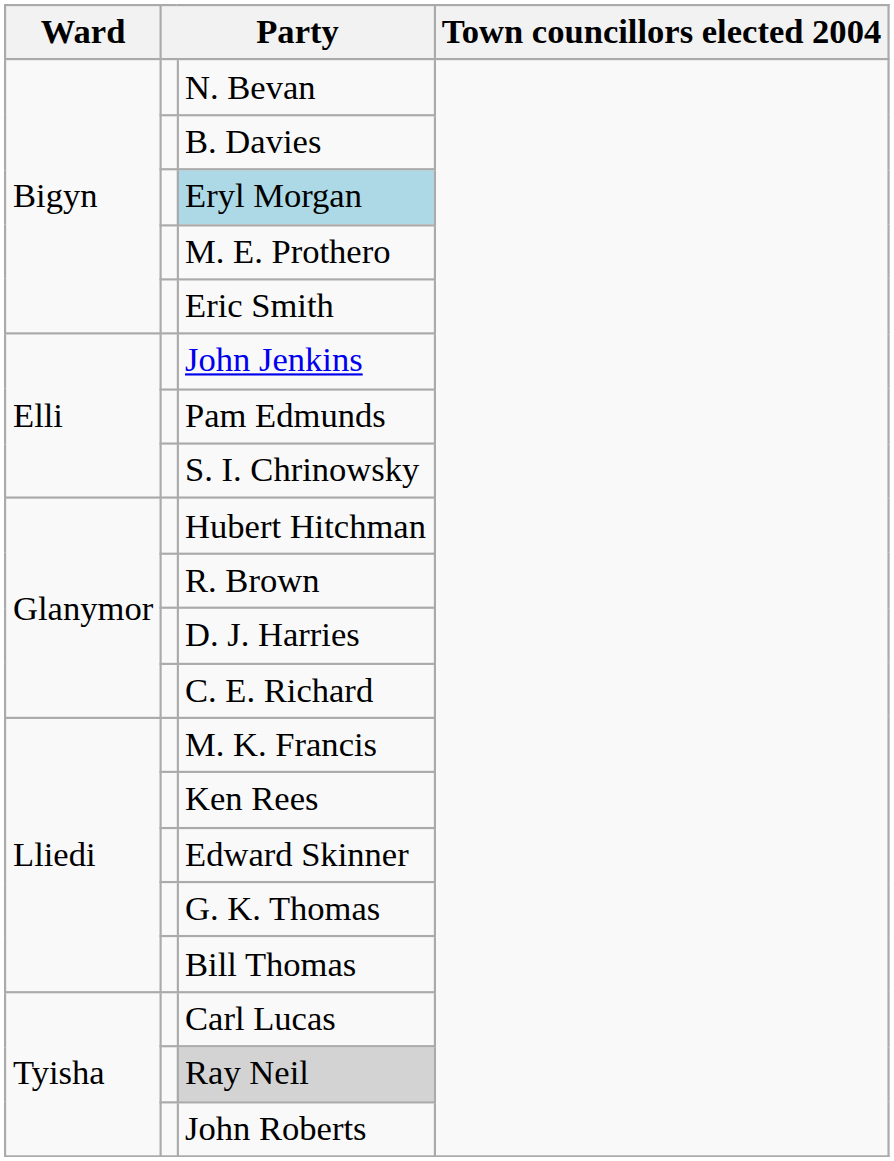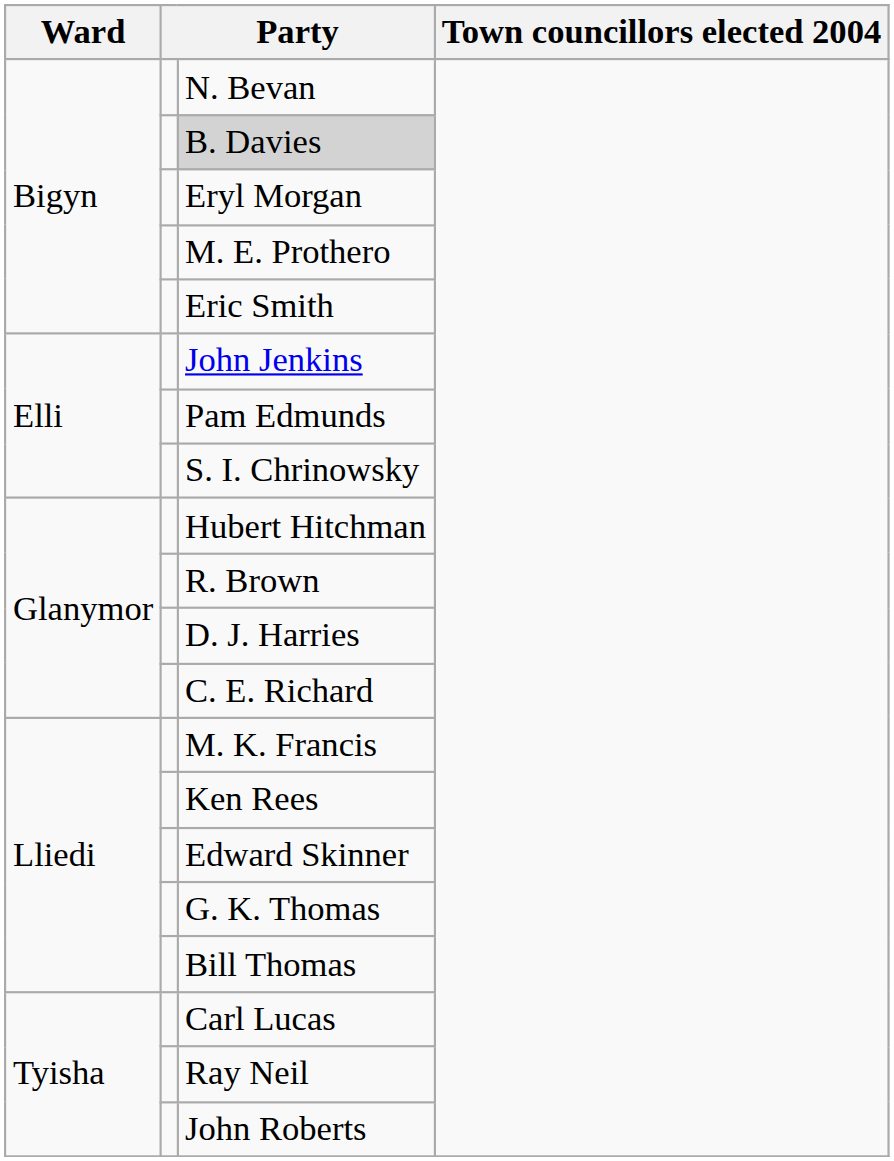B. Davies | column 3: no background -> lightgrey background
Eryl Morgan | column 3: lightblue background -> no background
Ray Neil | column 3: lightgrey background -> no background
